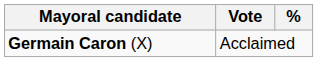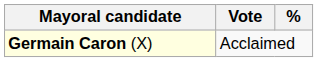Germain Caron (X) | Mayoral candidate: no background -> lightyellow background
